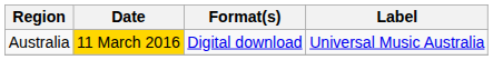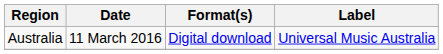Australia | Date: gold background -> no background
